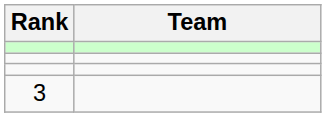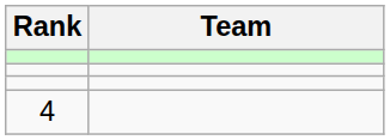row 5 | Rank: 3 -> 4
